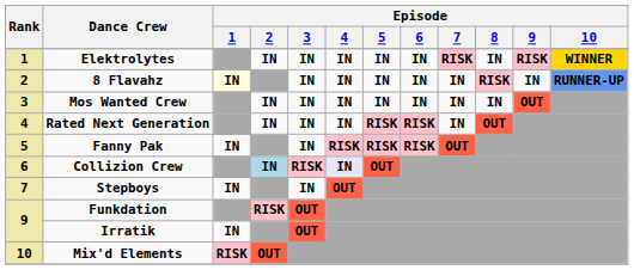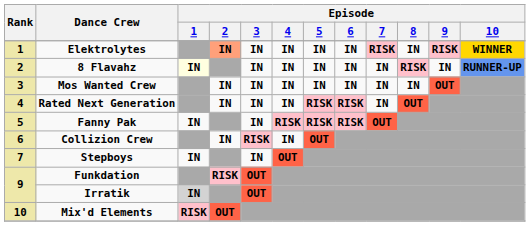Elektrolytes | Episode / 2: no background -> lightsalmon background
Collizion Crew | Episode / 2: lightblue background -> no background
Collizion Crew | Episode / 4: lavender background -> no background
Irratik | Episode / 1: no background -> lightgrey background
